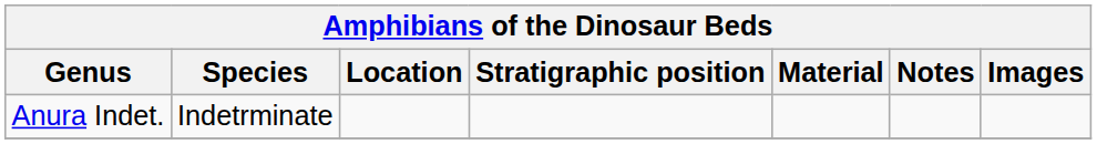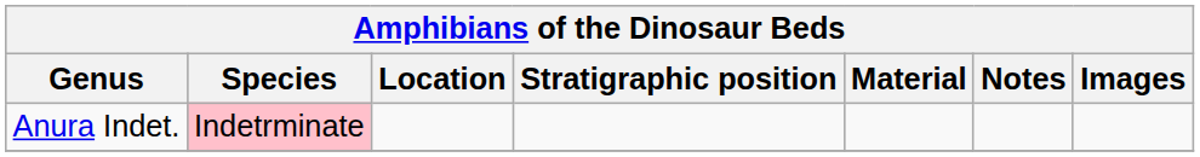Anura Indet. | Species: no background -> pink background
